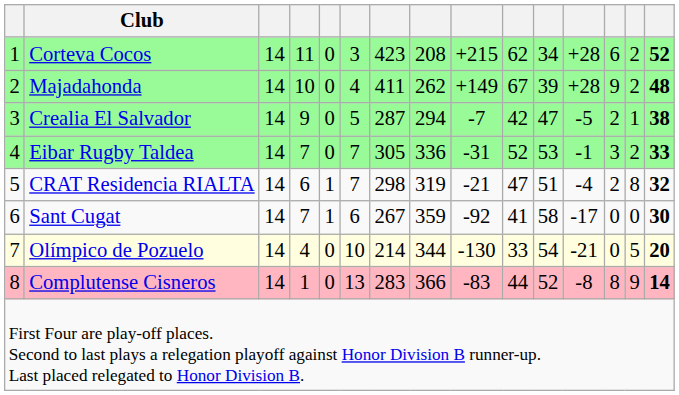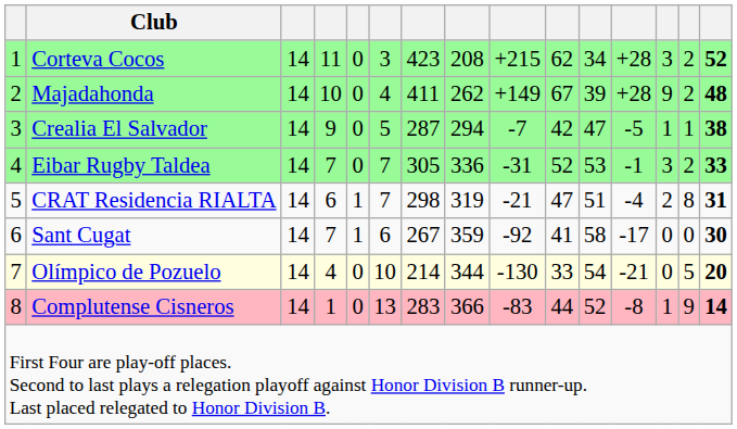Corteva Cocos | column 13: 6 -> 3
Crealia El Salvador | column 13: 2 -> 1
CRAT Residencia RIALTA | column 15: 32 -> 31
Complutense Cisneros | column 13: 8 -> 1
